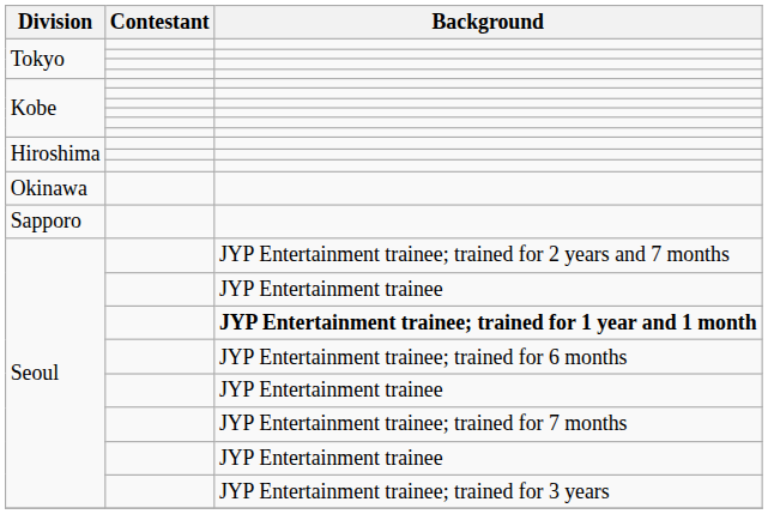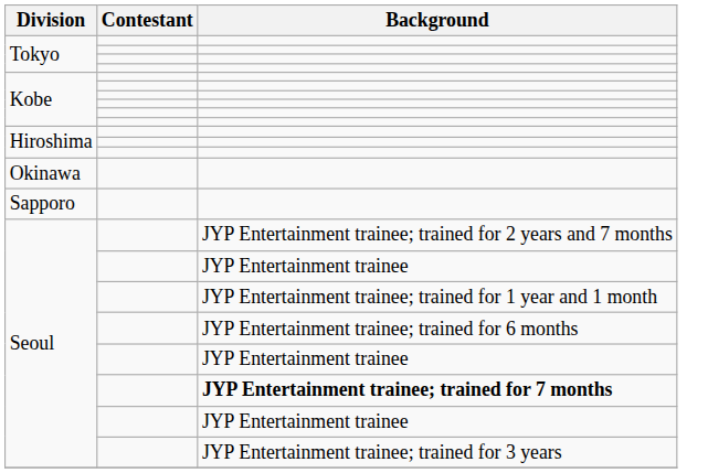JYP Entertainment trainee; trained for 1 year and 1 month | Background: bold -> normal
JYP Entertainment trainee; trained for 7 months | Background: normal -> bold
